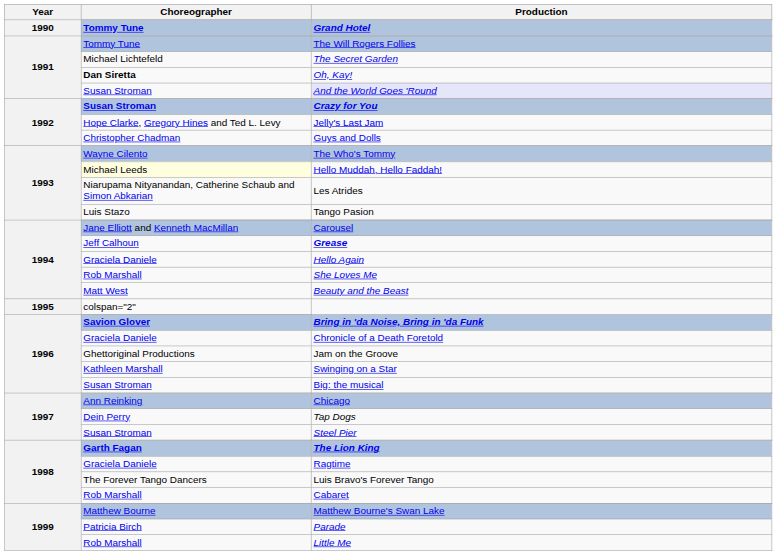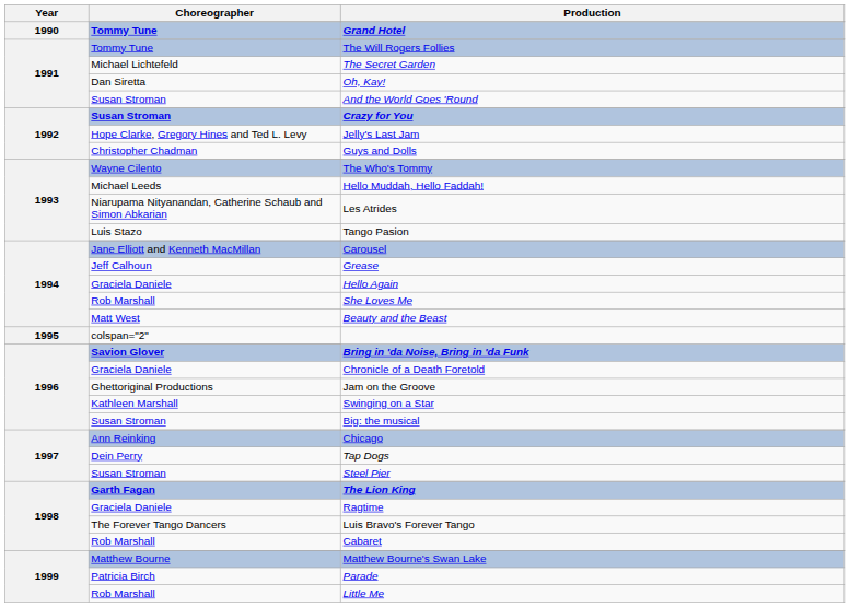Oh, Kay! | Choreographer: bold -> normal
And the World Goes 'Round | Production: lavender background -> no background
Hello Muddah, Hello Faddah! | Choreographer: lightyellow background -> no background
Grease | Production: bold -> normal
